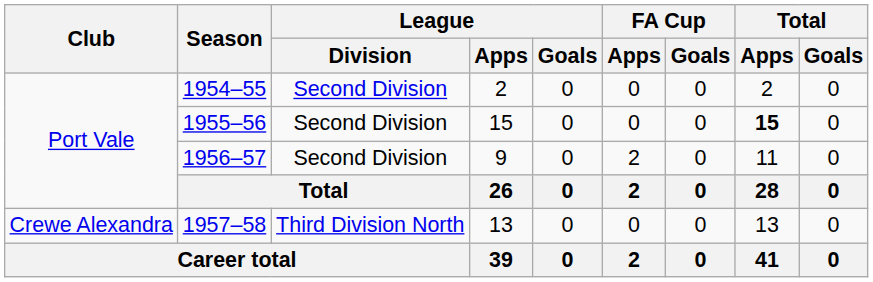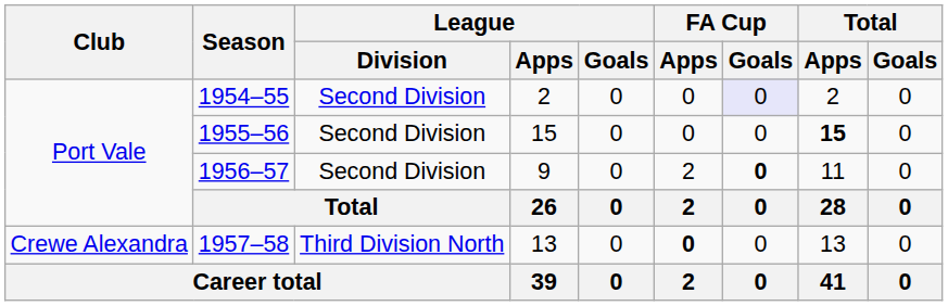1954–55 | FA Cup / Goals: no background -> lavender background
1956–57 | FA Cup / Goals: normal -> bold
1957–58 | FA Cup / Apps: normal -> bold
